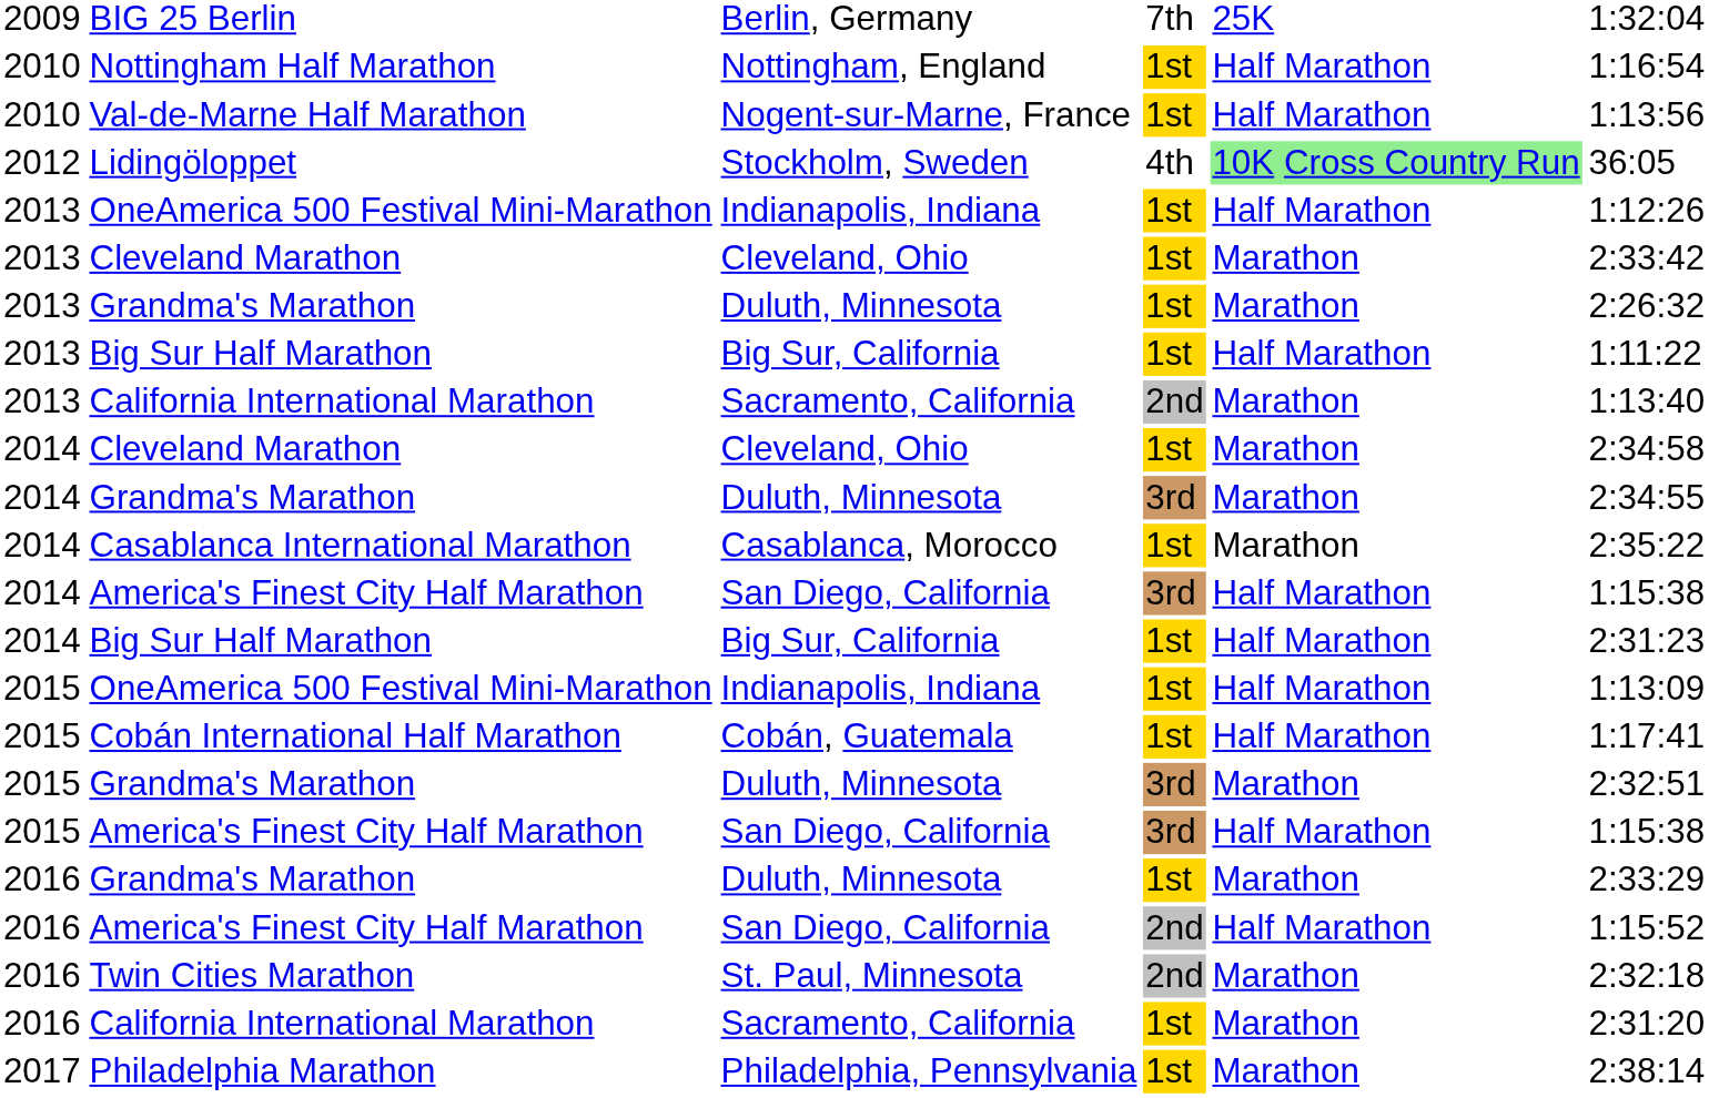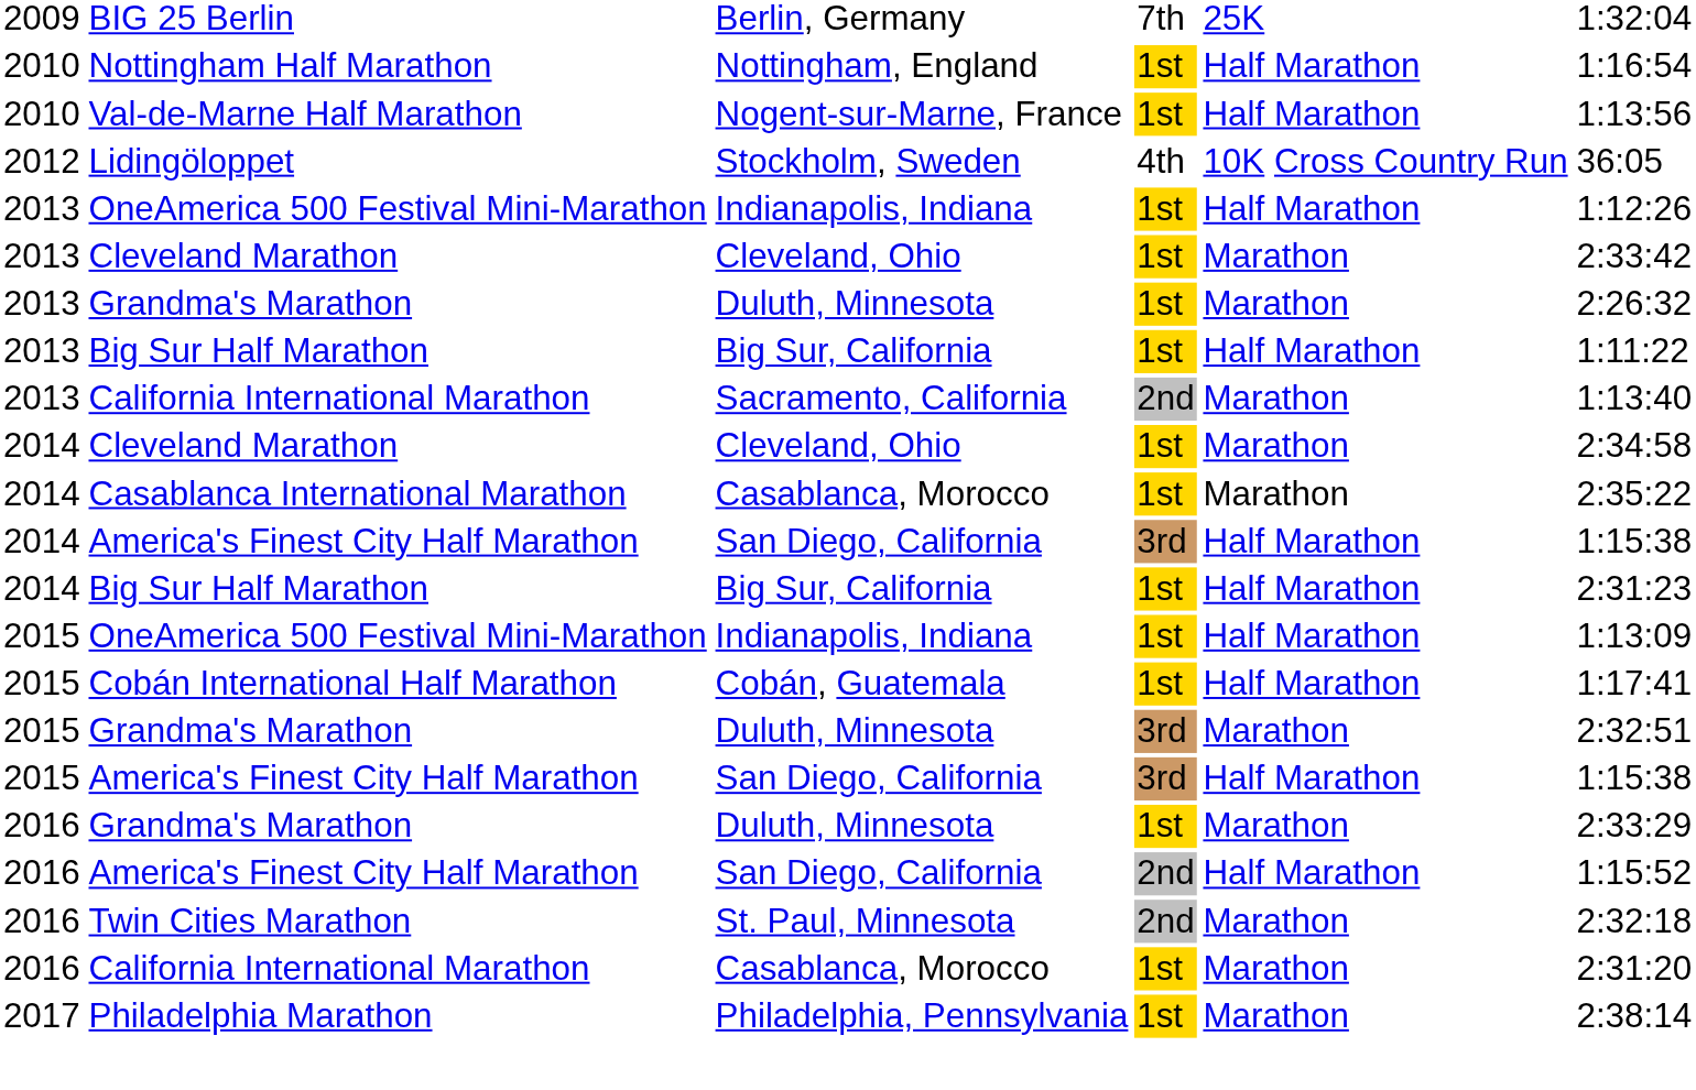Lidingöloppet | column 5: lightgreen background -> no background
- row: 2014 | Grandma's Marathon | Duluth, Minnesota | 3rd | Marathon | 2:34:55
2016 / California International Marathon | column 3: Sacramento, California -> Casablanca, Morocco
